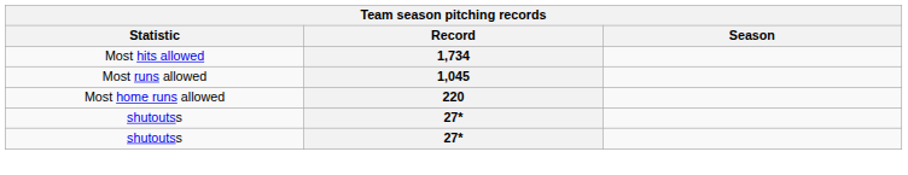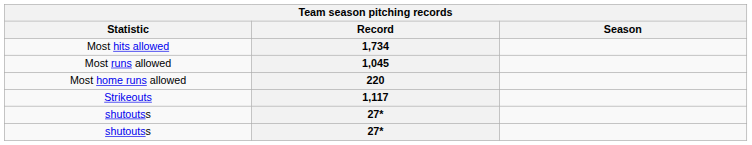+ row: Strikeouts | 1,117
